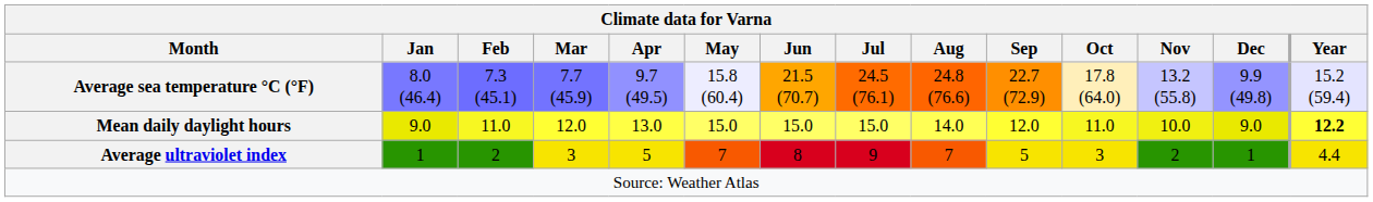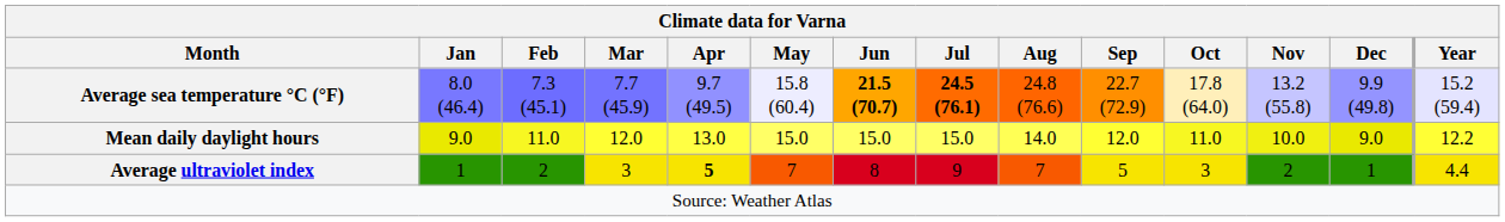row 3 | Jun: normal -> bold
row 3 | Jul: normal -> bold
row 4 | Year: bold -> normal
row 5 | Apr: normal -> bold
